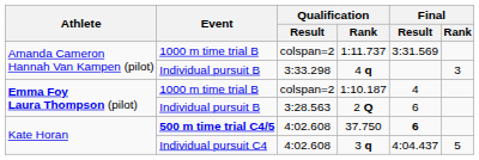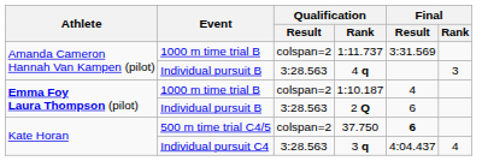4 q | Qualification / Result: 3:33.298 -> 3:28.563
37.750 | Event: bold -> normal
37.750 | Qualification / Result: 4:02.608 -> colspan=2
3 q | Qualification / Result: 4:02.608 -> 3:28.563
3 q | Final / Rank: 5 -> 4
